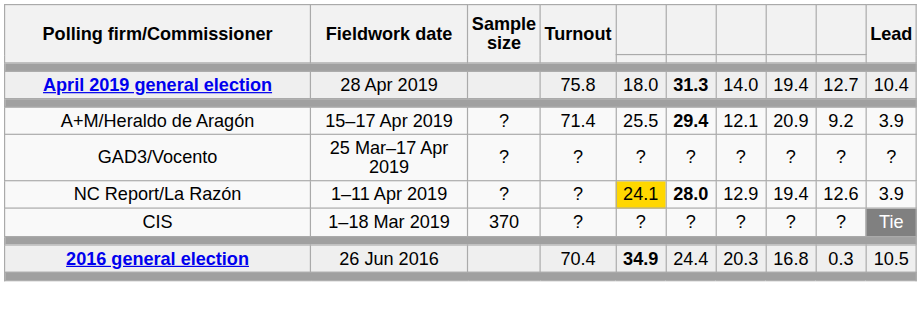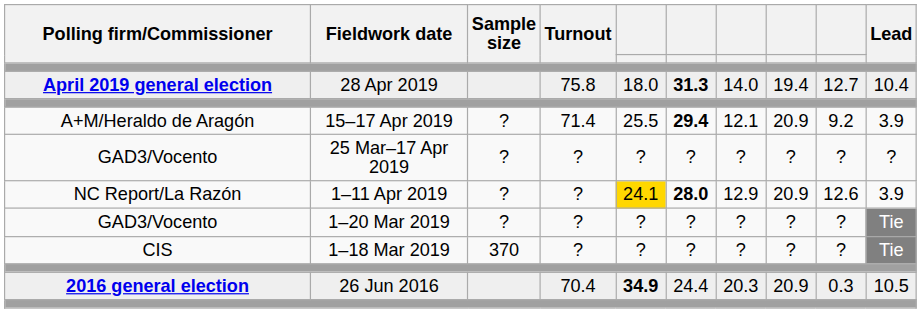1–11 Apr 2019 | column 8: 19.4 -> 20.9
+ row: GAD3/Vocento | 1–20 Mar 2019 | ? | ? | ? | ? | ? | ? | ? | Tie
26 Jun 2016 | column 8: 16.8 -> 20.9
